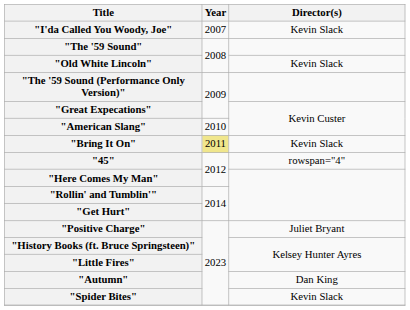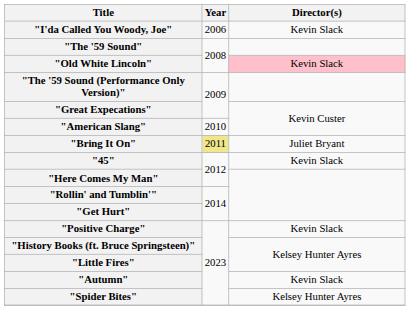"I'da Called You Woody, Joe" | Year: 2007 -> 2006
"Old White Lincoln" | Director(s): no background -> pink background
"Bring It On" | Director(s): Kevin Slack -> Juliet Bryant
"45" | Director(s): rowspan="4" -> Kevin Slack
"Positive Charge" | Director(s): Juliet Bryant -> Kevin Slack
"Autumn" | Director(s): Dan King -> Kevin Slack
"Spider Bites" | Director(s): Kevin Slack -> Kelsey Hunter Ayres
